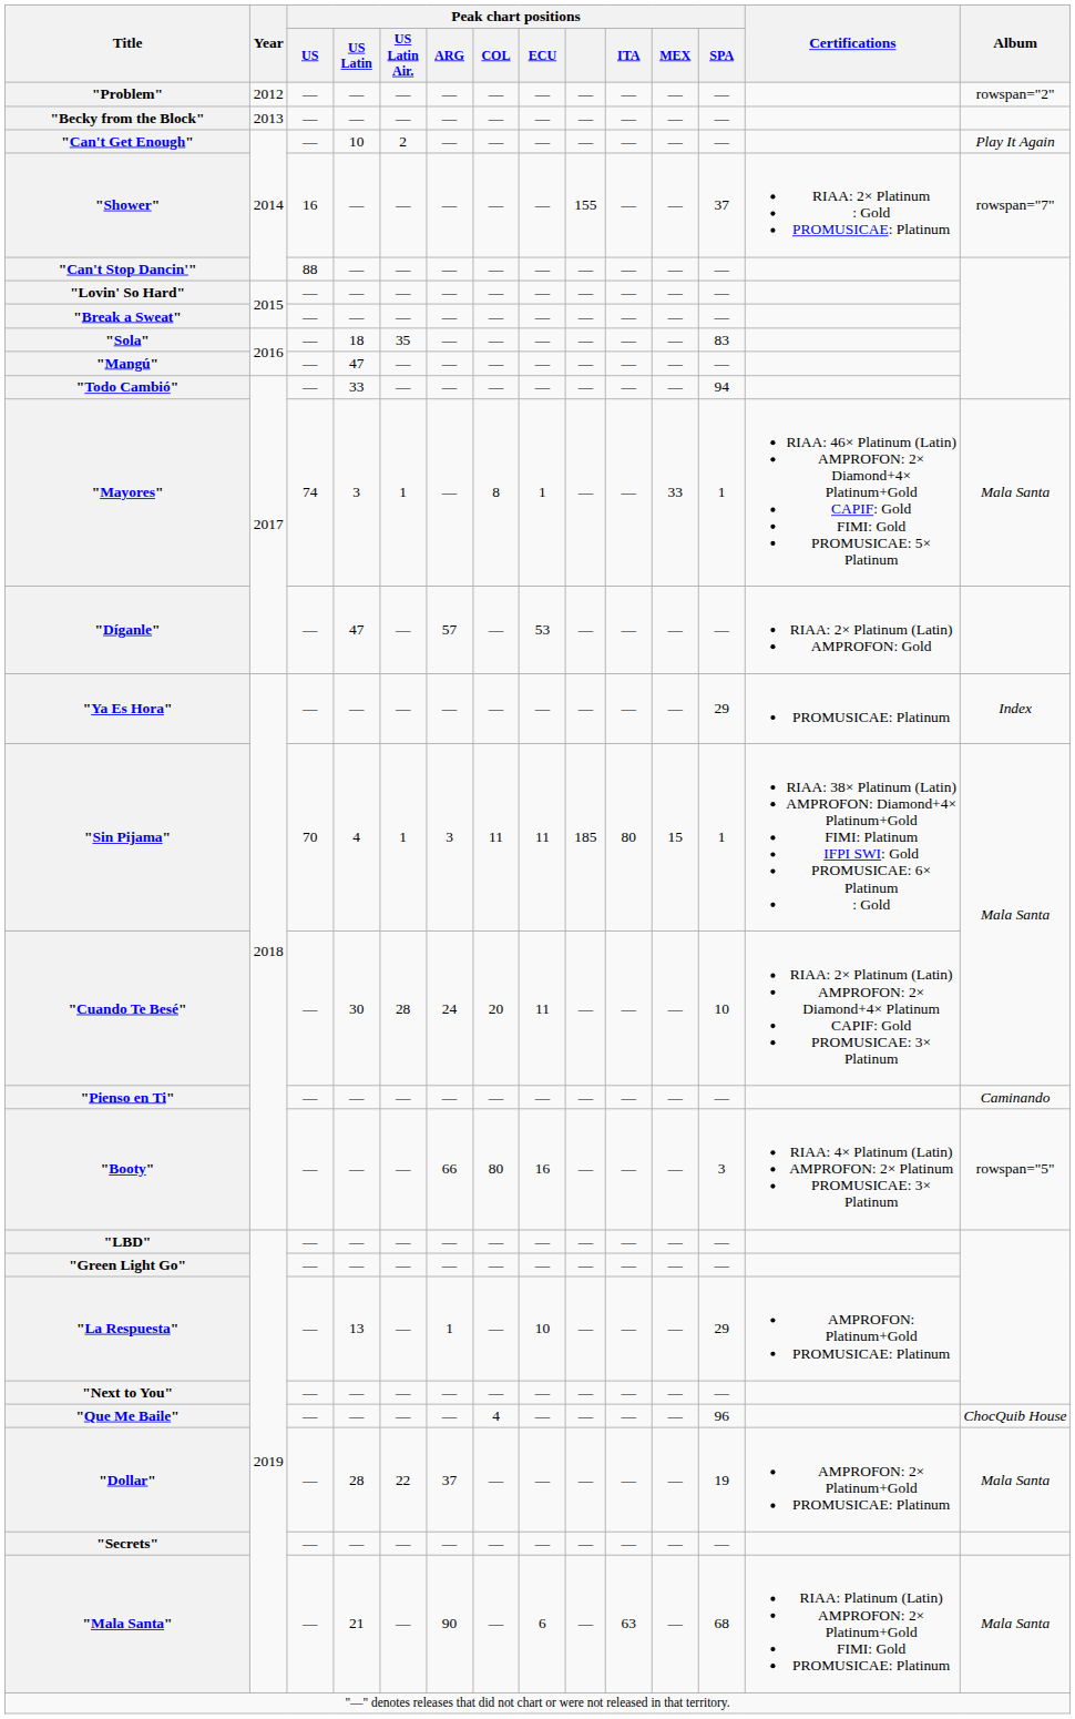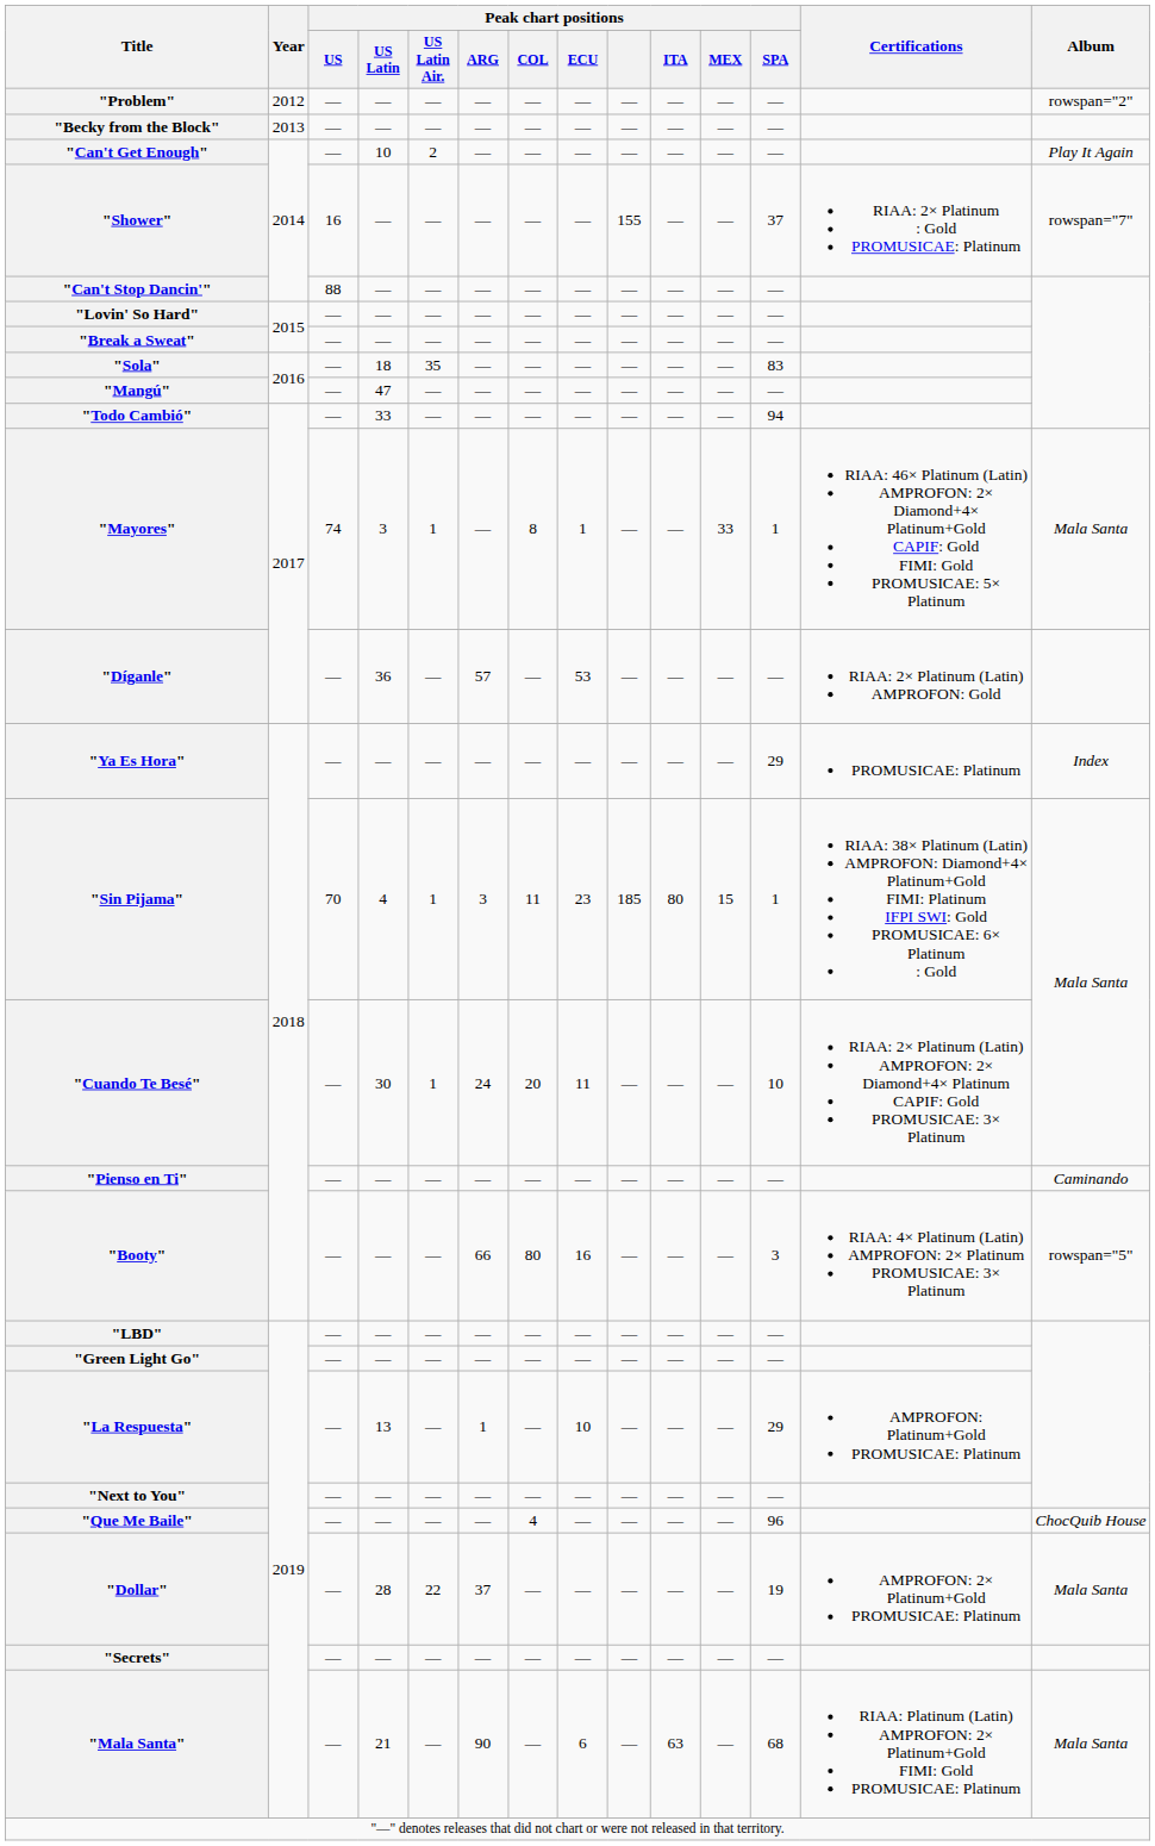"Díganle" | Peak chart positions / US Latin: 47 -> 36
"Sin Pijama" | Peak chart positions / ECU: 11 -> 23
"Cuando Te Besé" | Peak chart positions / US Latin Air.: 28 -> 1
